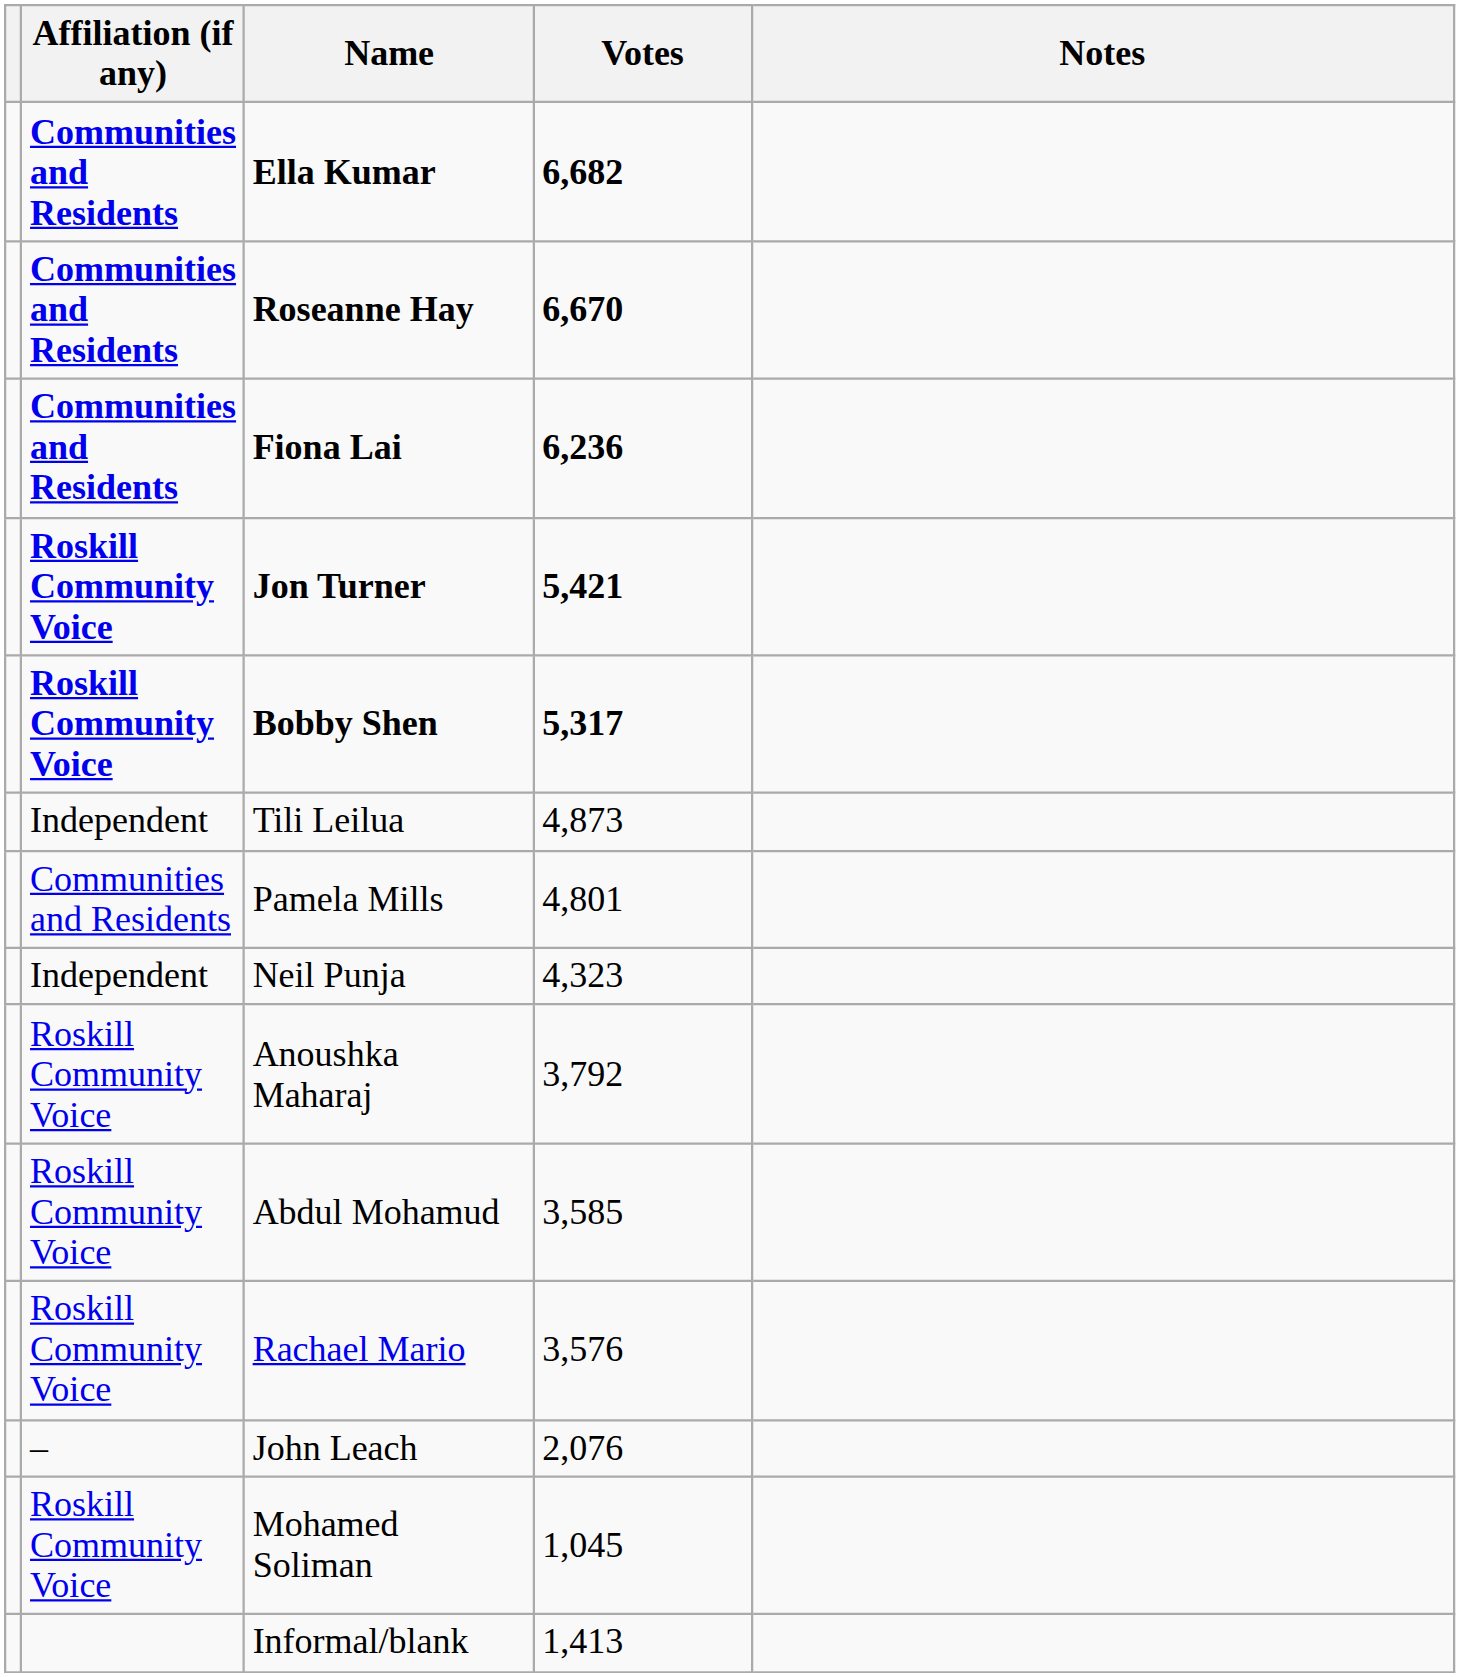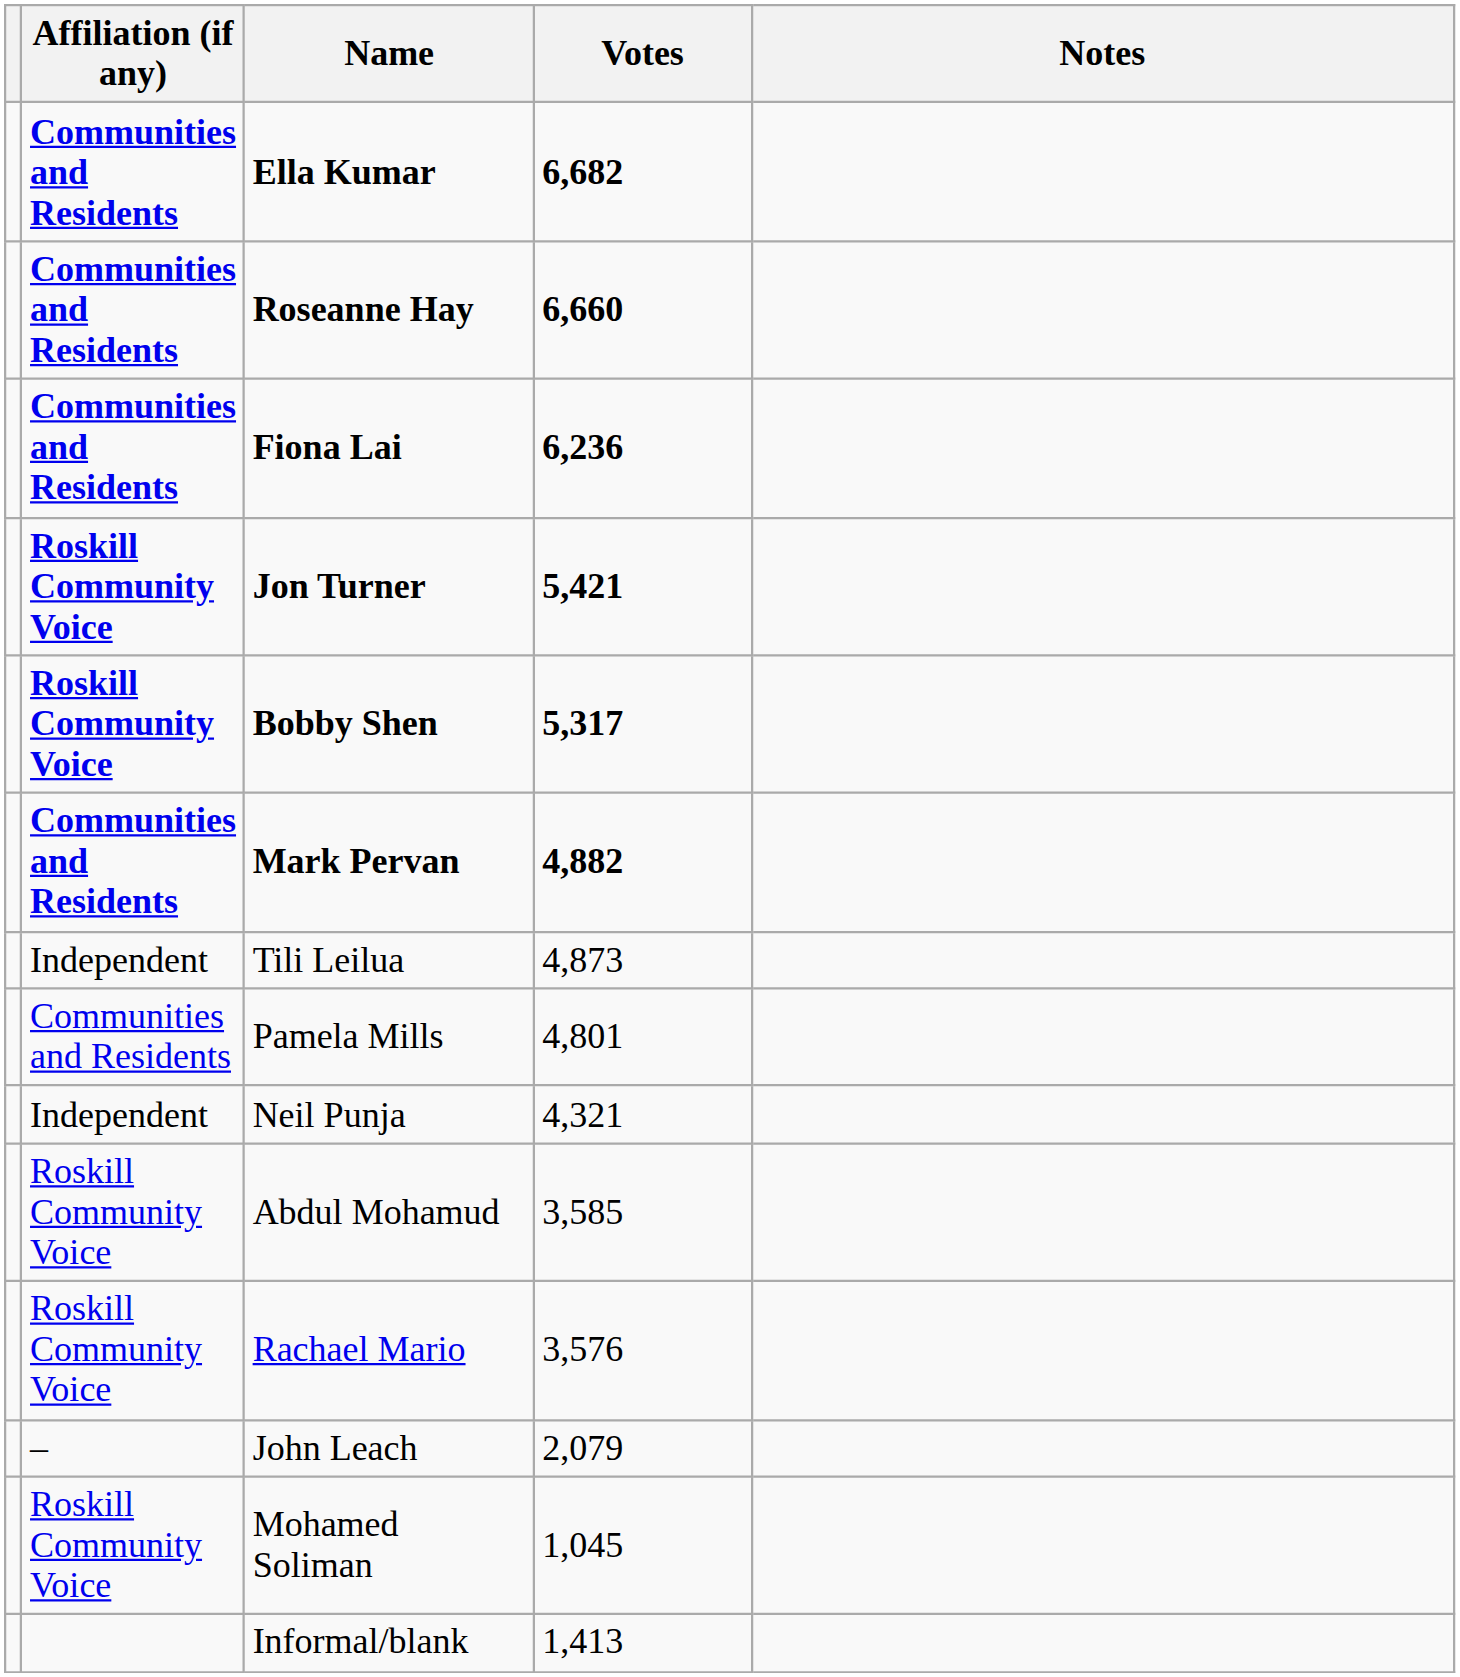Roseanne Hay | Votes: 6,670 -> 6,660
+ row: Communities and Residents | Mark Pervan | 4,882
Neil Punja | Votes: 4,323 -> 4,321
- row: Roskill Community Voice | Anoushka Maharaj | 3,792
John Leach | Votes: 2,076 -> 2,079
